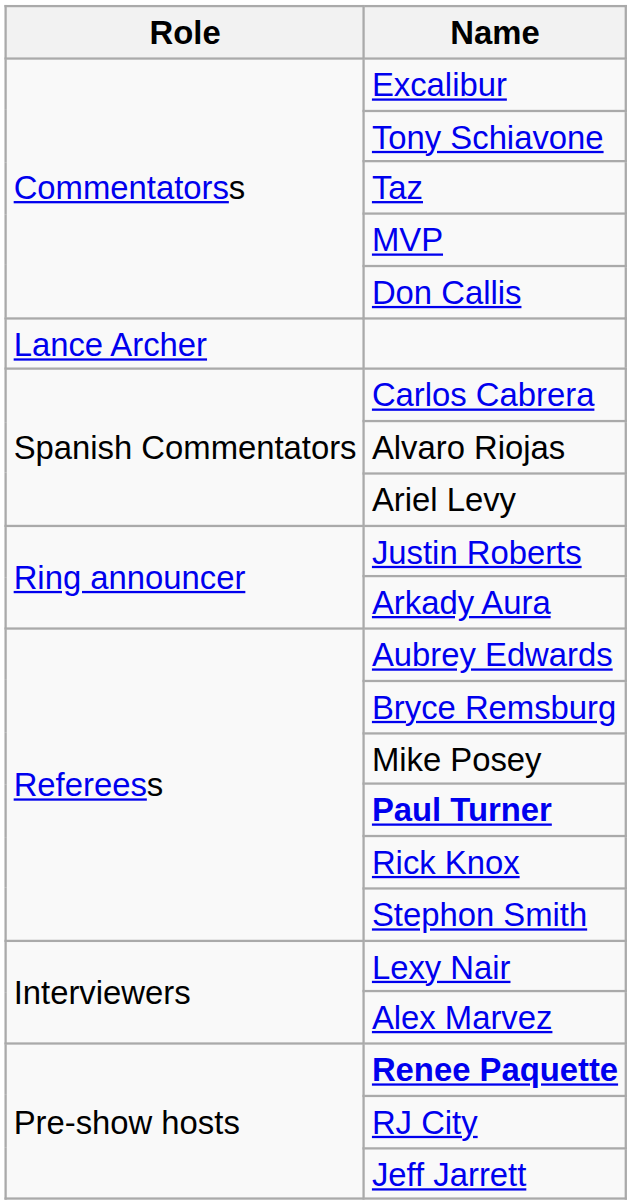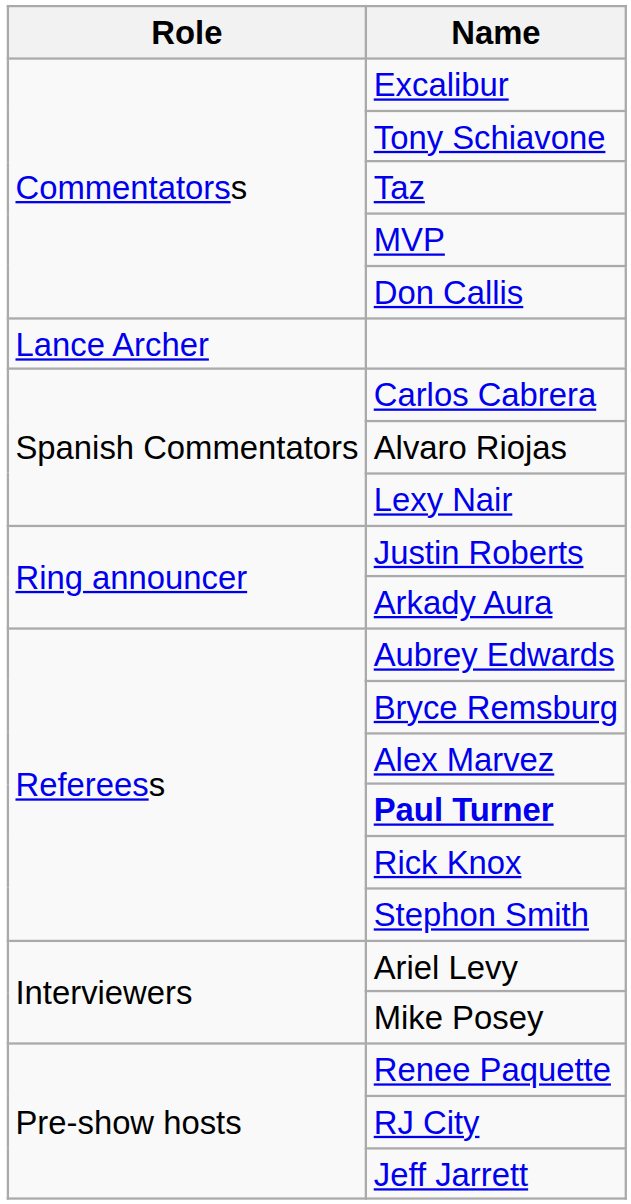row 10 | Name: Ariel Levy -> Lexy Nair
row 15 | Name: Mike Posey -> Alex Marvez
row 19 | Name: Lexy Nair -> Ariel Levy
row 20 | Name: Alex Marvez -> Mike Posey
row 21 | Name: bold -> normal
